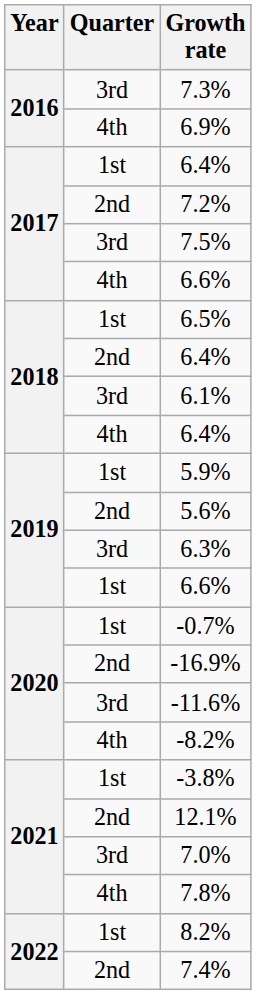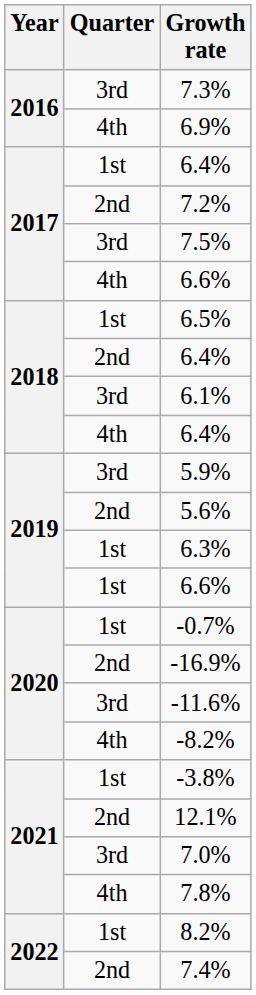5.9% | Quarter: 1st -> 3rd
6.3% | Quarter: 3rd -> 1st
